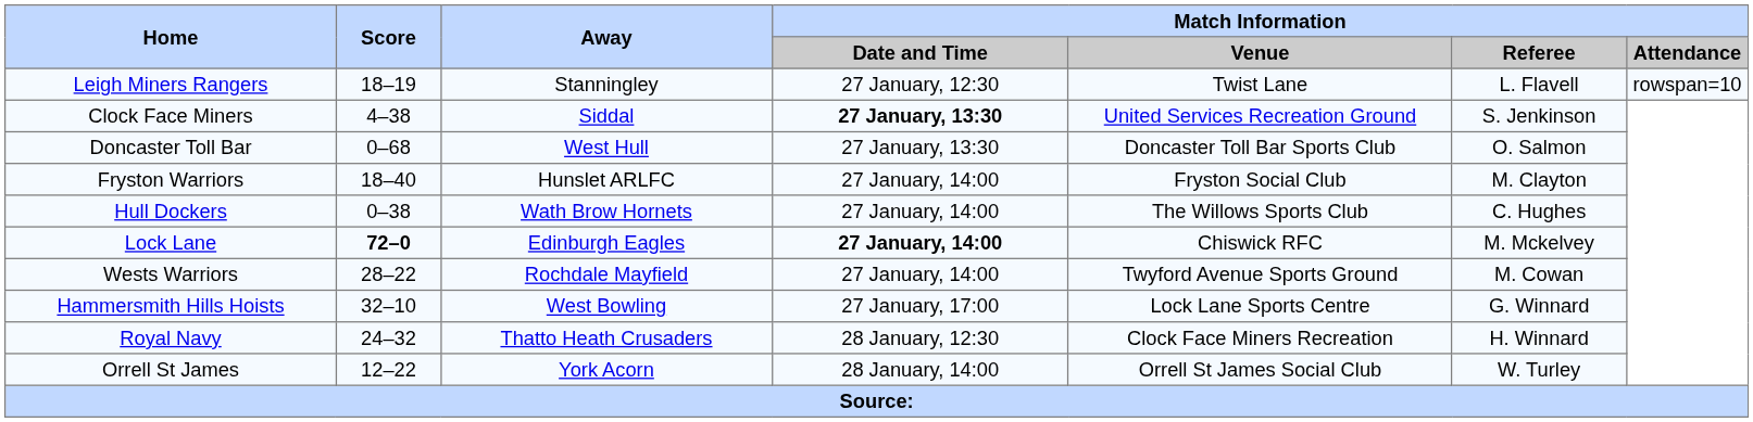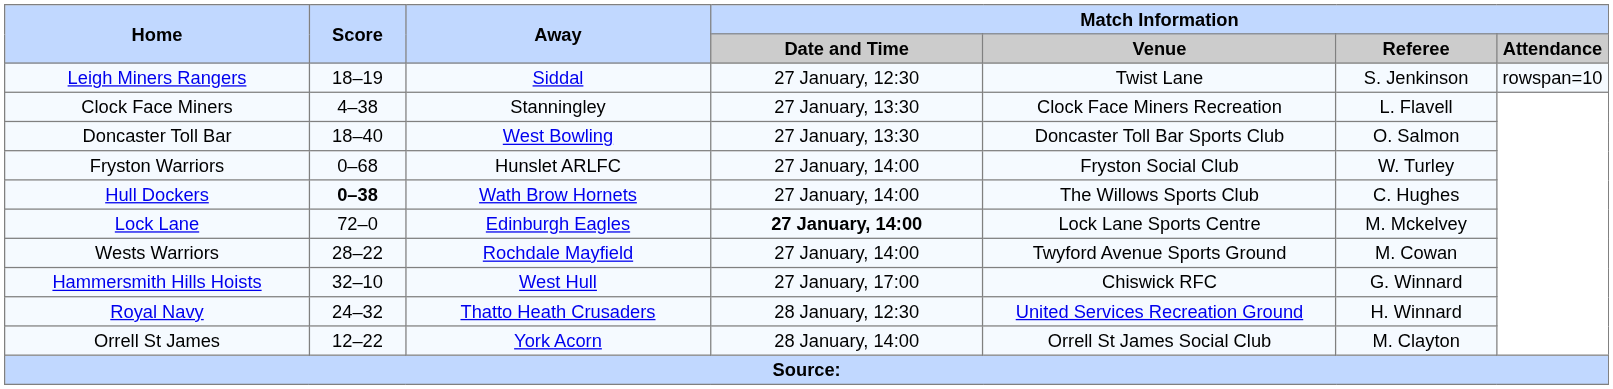Leigh Miners Rangers | Away: Stanningley -> Siddal
Leigh Miners Rangers | Match Information / Referee: L. Flavell -> S. Jenkinson
Clock Face Miners | Away: Siddal -> Stanningley
Clock Face Miners | Match Information / Date and Time: bold -> normal
Clock Face Miners | Match Information / Venue: United Services Recreation Ground -> Clock Face Miners Recreation
Clock Face Miners | Match Information / Referee: S. Jenkinson -> L. Flavell
Doncaster Toll Bar | Score: 0–68 -> 18–40
Doncaster Toll Bar | Away: West Hull -> West Bowling
Fryston Warriors | Score: 18–40 -> 0–68
Fryston Warriors | Match Information / Referee: M. Clayton -> W. Turley
Hull Dockers | Score: normal -> bold
Lock Lane | Score: bold -> normal
Lock Lane | Match Information / Venue: Chiswick RFC -> Lock Lane Sports Centre
Hammersmith Hills Hoists | Away: West Bowling -> West Hull
Hammersmith Hills Hoists | Match Information / Venue: Lock Lane Sports Centre -> Chiswick RFC
Royal Navy | Match Information / Venue: Clock Face Miners Recreation -> United Services Recreation Ground
Orrell St James | Match Information / Referee: W. Turley -> M. Clayton
